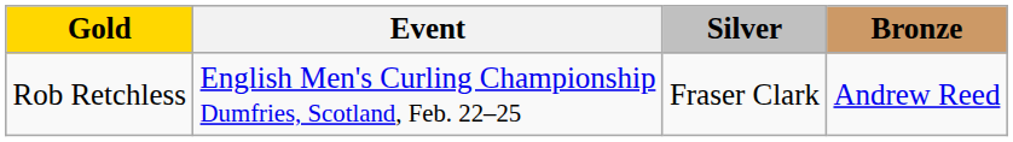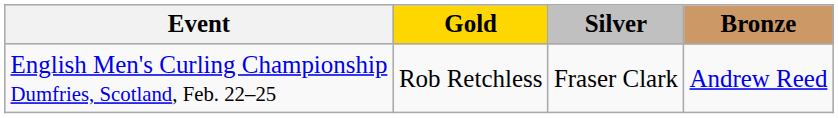columns swapped: Event <-> Gold
